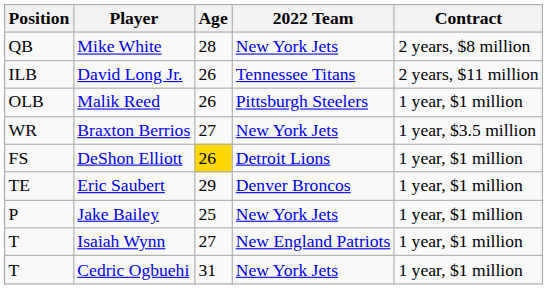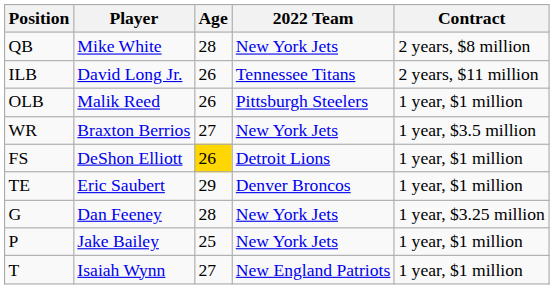+ row: G | Dan Feeney | 28 | New York Jets | 1 year, $3.25 million
- row: T | Cedric Ogbuehi | 31 | New York Jets | 1 year, $1 million
